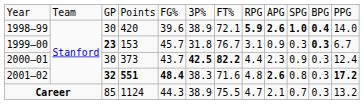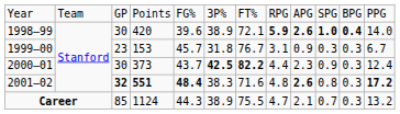1999–00 | column 3: bold -> normal
1999–00 | column 11: bold -> normal
